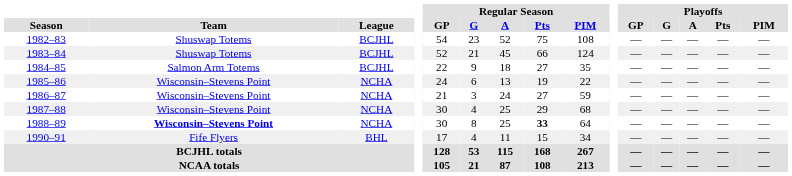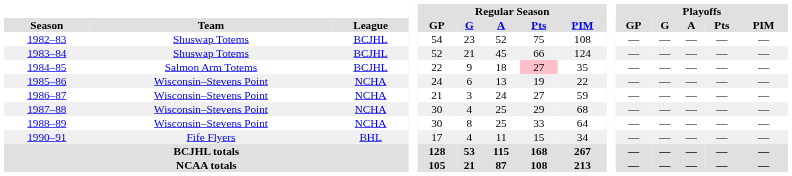1984–85 | Regular Season / Pts: no background -> pink background
1988–89 | Team: bold -> normal
1988–89 | Regular Season / Pts: bold -> normal
